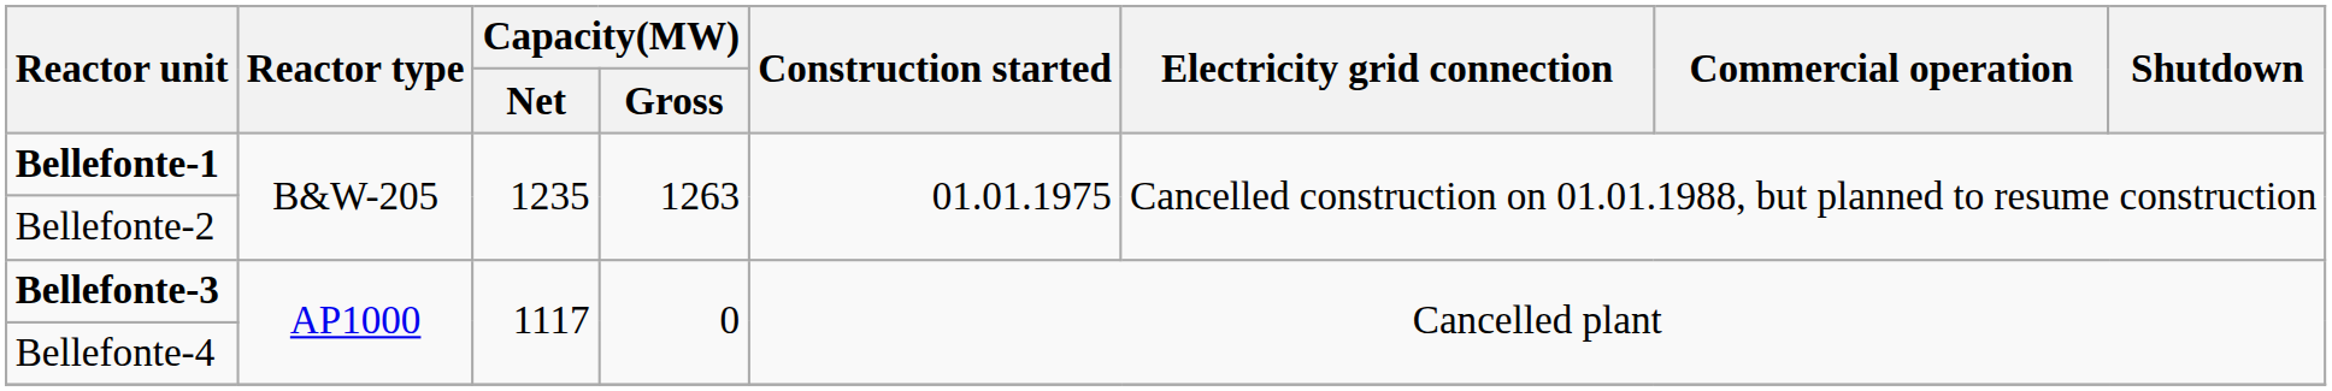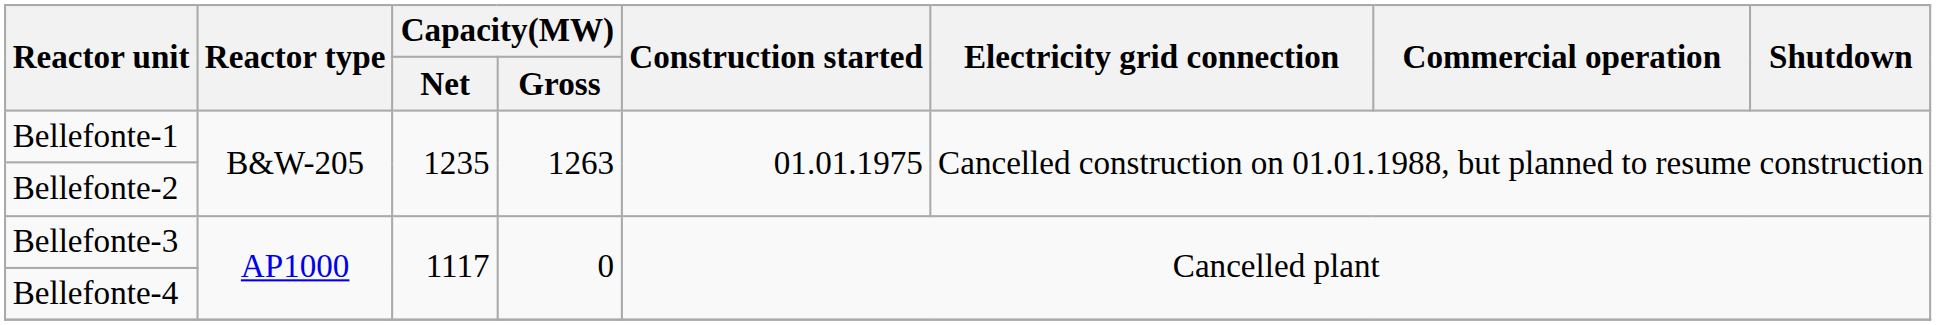Bellefonte-1 | Reactor unit: bold -> normal
Bellefonte-3 | Reactor unit: bold -> normal
